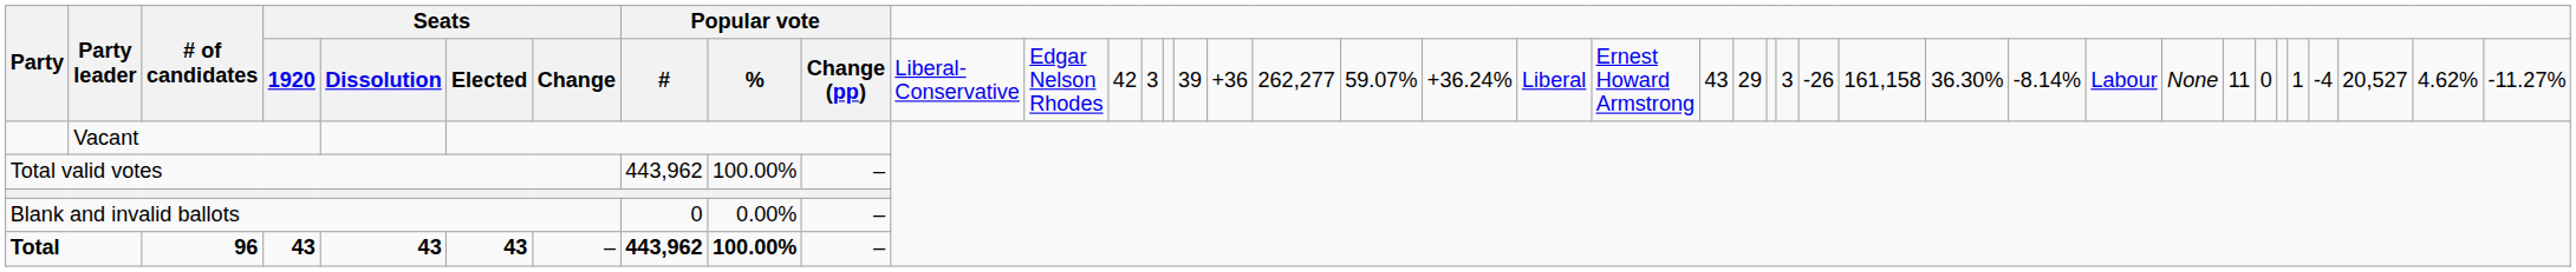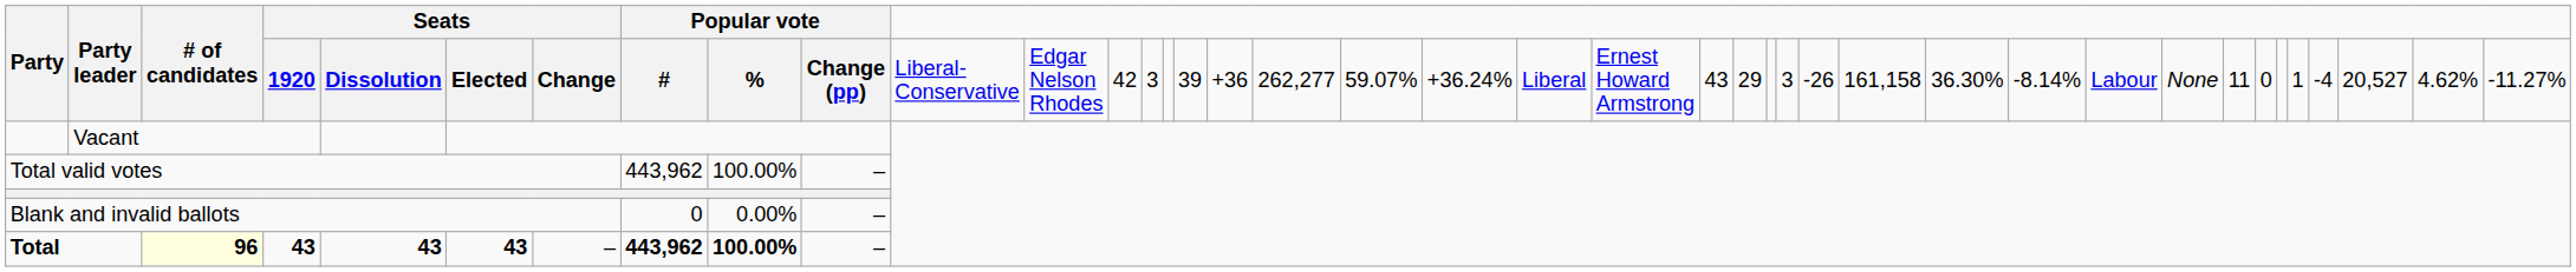Total | # of candidates: no background -> lightyellow background
